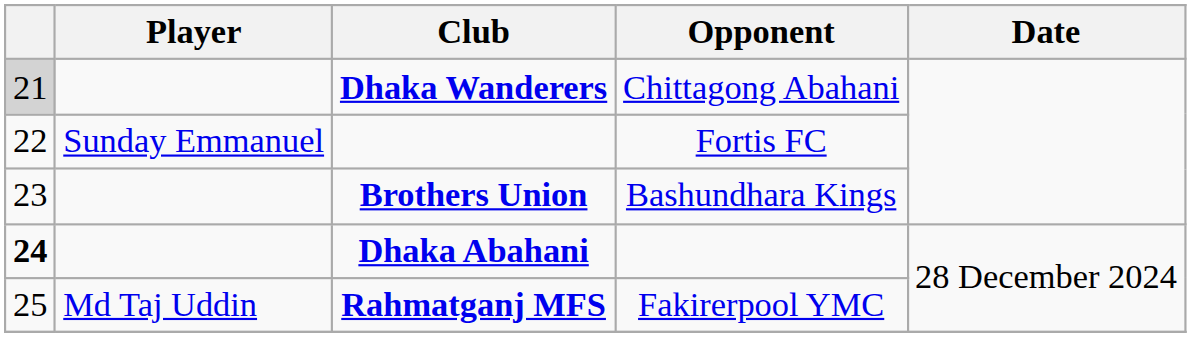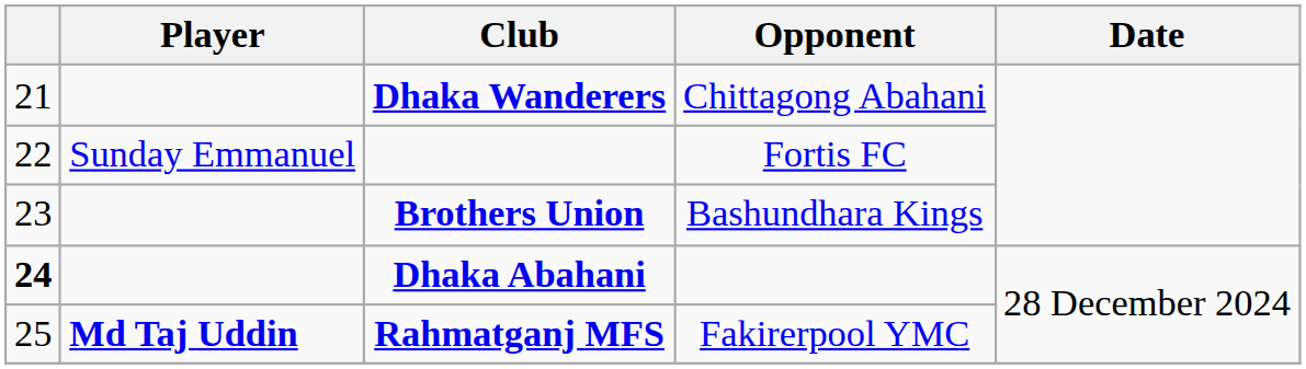Dhaka Wanderers | column 1: lightgrey background -> no background
Rahmatganj MFS | Player: normal -> bold
